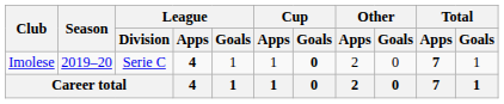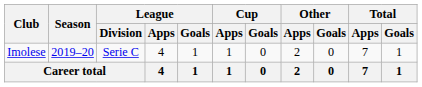Imolese | League / Apps: bold -> normal
Imolese | Cup / Goals: bold -> normal
Imolese | Total / Apps: bold -> normal
